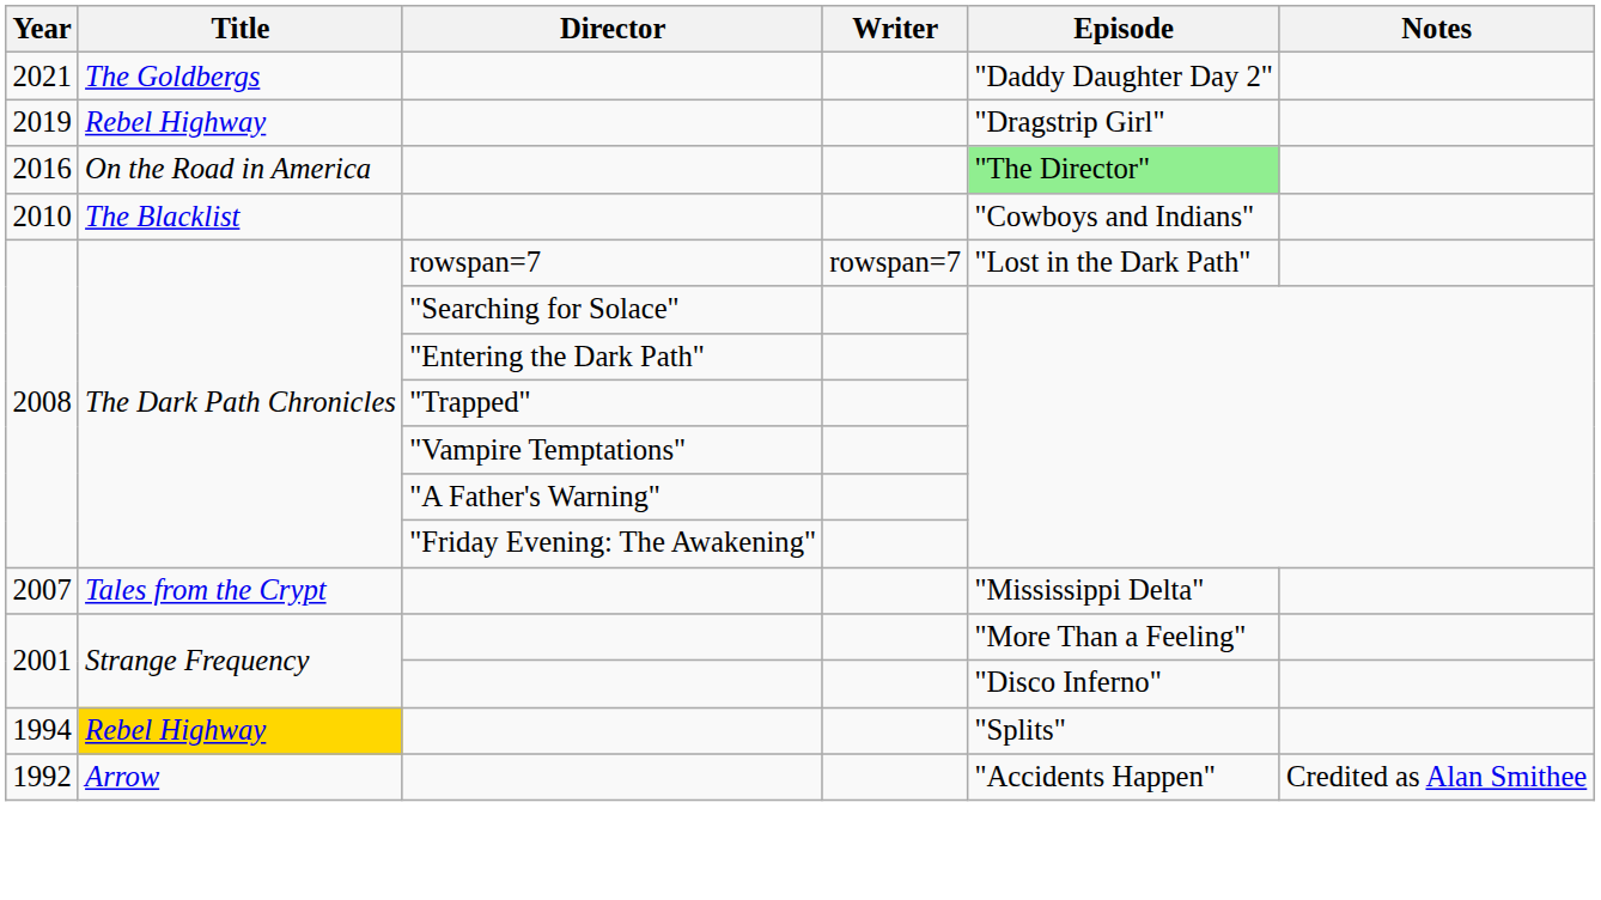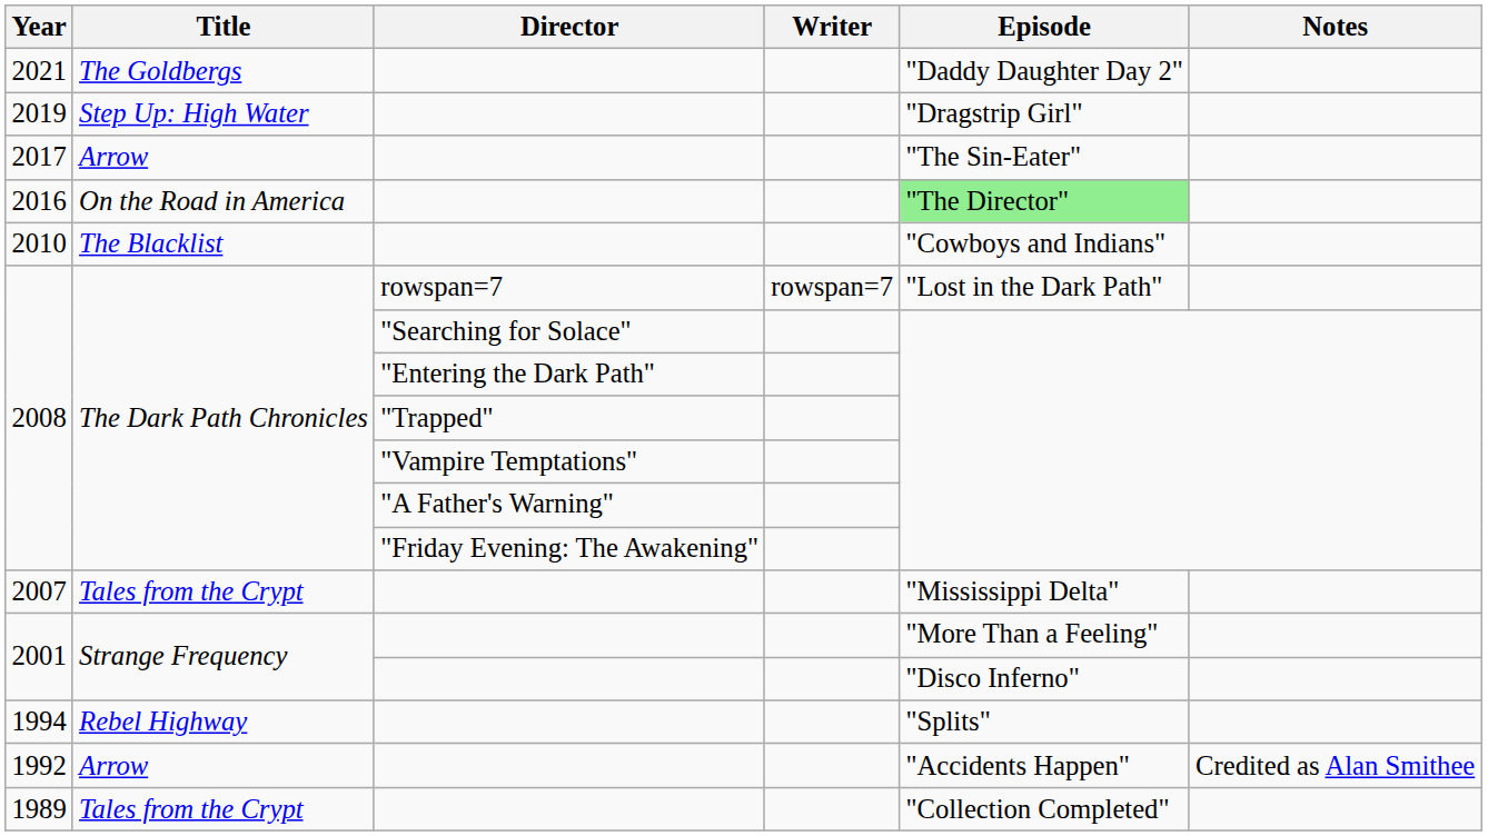2019 | Title: Rebel Highway -> Step Up: High Water
+ row: 2017 | Arrow | "The Sin-Eater"
1994 | Title: gold background -> no background
+ row: 1989 | Tales from the Crypt | "Collection Completed"
